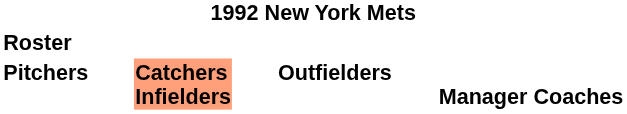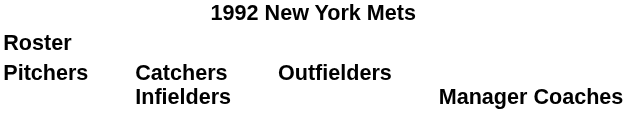Pitchers | column 2: lightsalmon background -> no background
